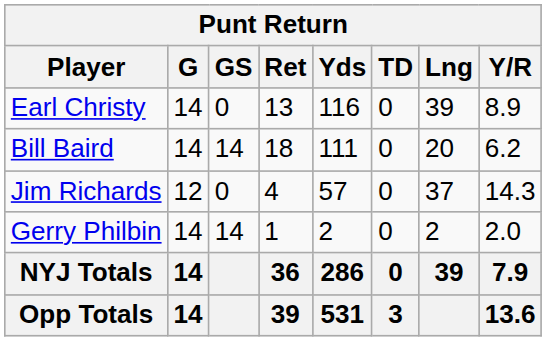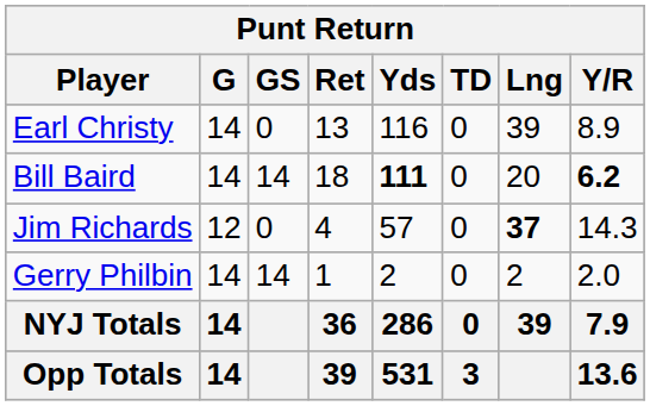Bill Baird | Yds: normal -> bold
Bill Baird | Y/R: normal -> bold
Jim Richards | Lng: normal -> bold
